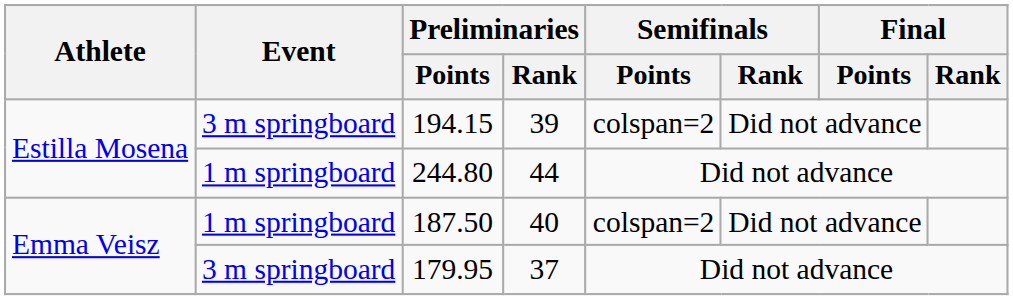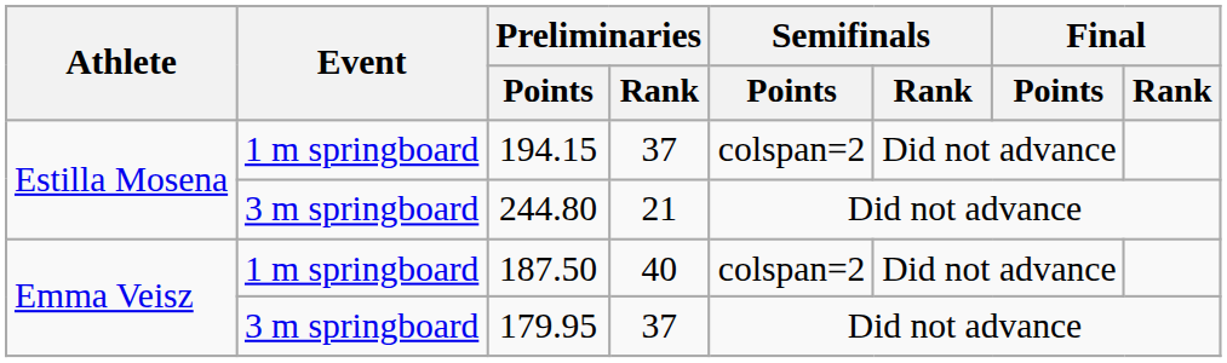194.15 | Event: 3 m springboard -> 1 m springboard
194.15 | Preliminaries / Rank: 39 -> 37
244.80 | Event: 1 m springboard -> 3 m springboard
244.80 | Preliminaries / Rank: 44 -> 21
